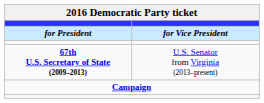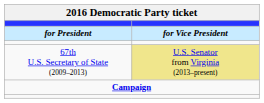67th U.S. Secretary of State (2009–2013) | column 1: bold -> normal
67th U.S. Secretary of State (2009–2013) | column 2: no background -> khaki background
